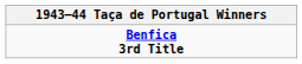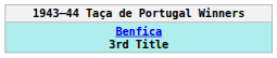row 2 | column 1: no background -> paleturquoise background
